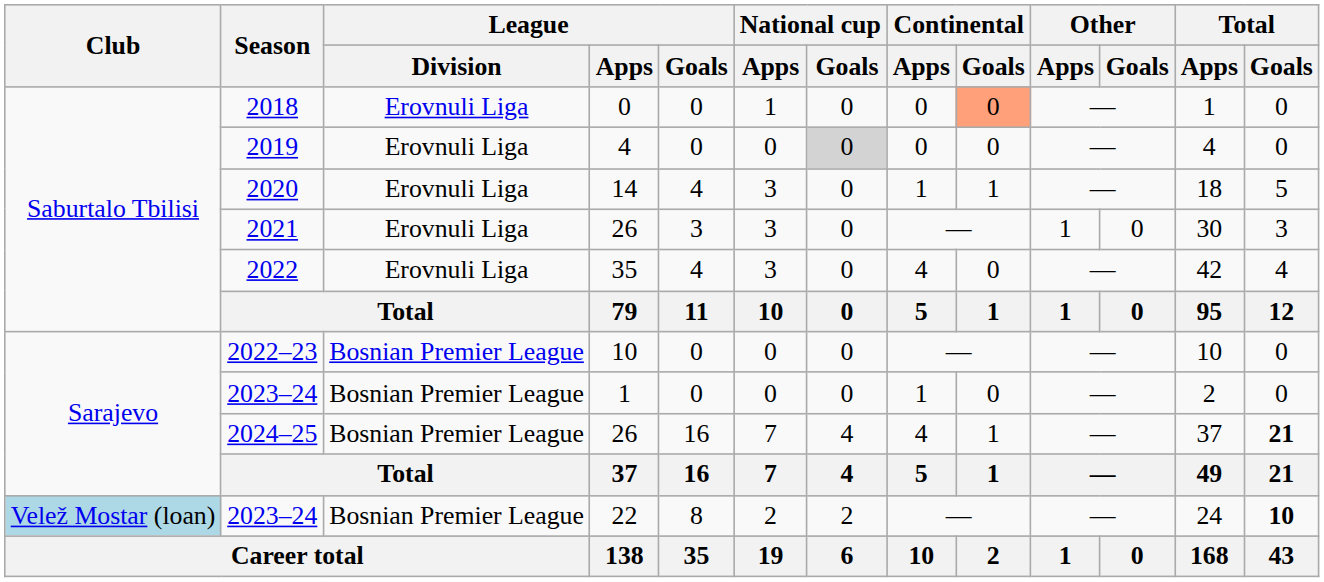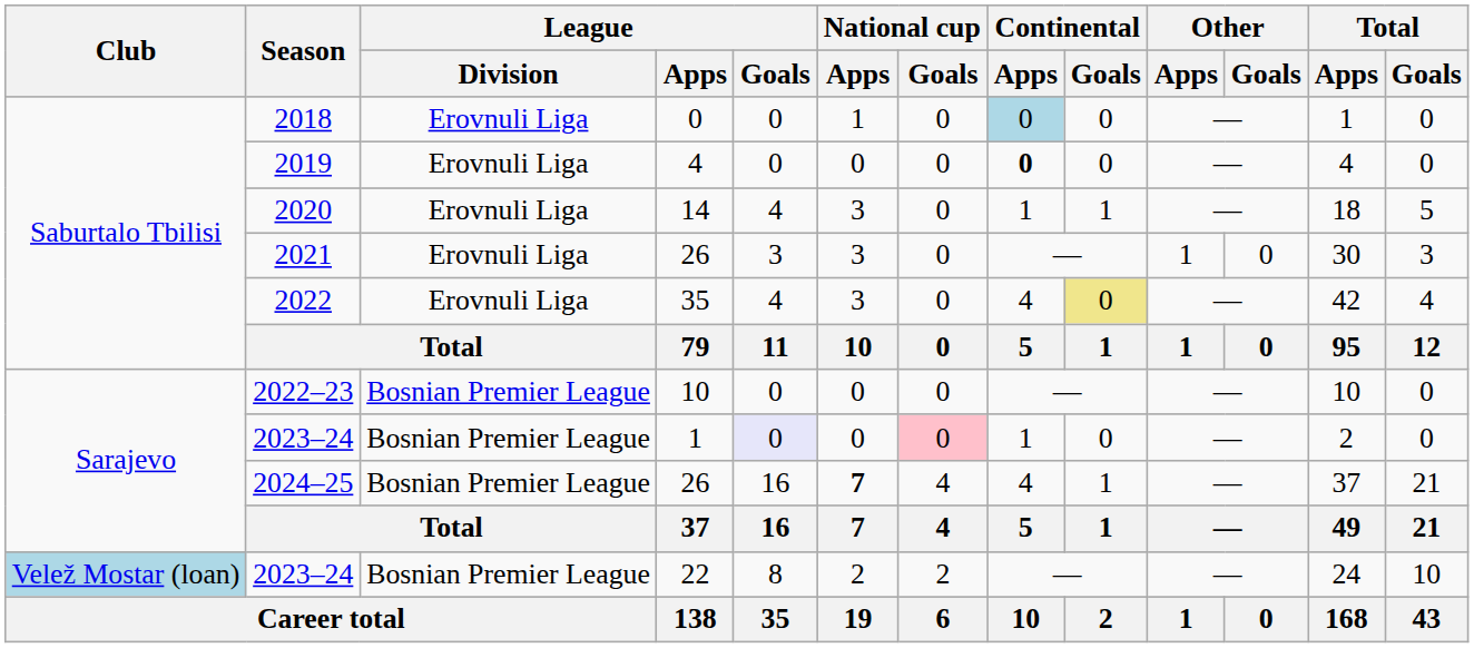2018 | Continental / Apps: no background -> lightblue background
2018 | Continental / Goals: lightsalmon background -> no background
2019 | National cup / Goals: lightgrey background -> no background
2019 | Continental / Apps: normal -> bold
2022 | Continental / Goals: no background -> khaki background
2023–24 / 1 | League / Goals: no background -> lavender background
2023–24 / 1 | National cup / Goals: no background -> pink background
2024–25 | National cup / Apps: normal -> bold
2024–25 | Total / Goals: bold -> normal
2023–24 / 22 | Total / Goals: bold -> normal
